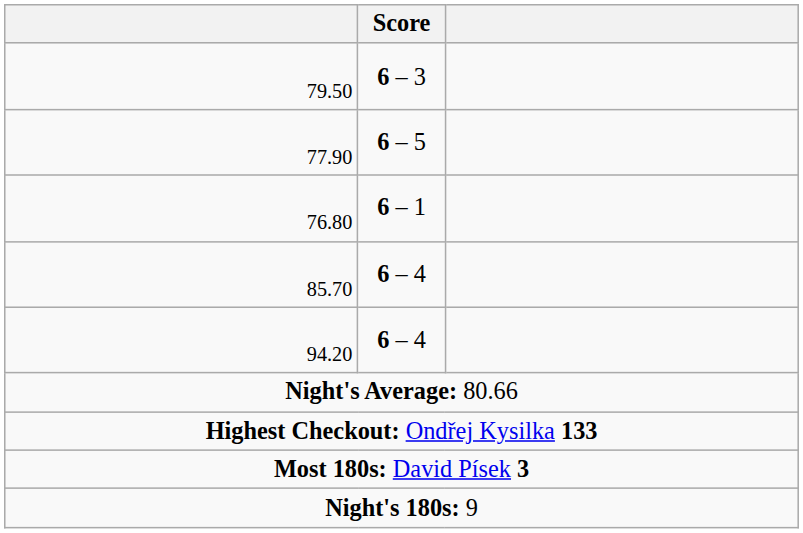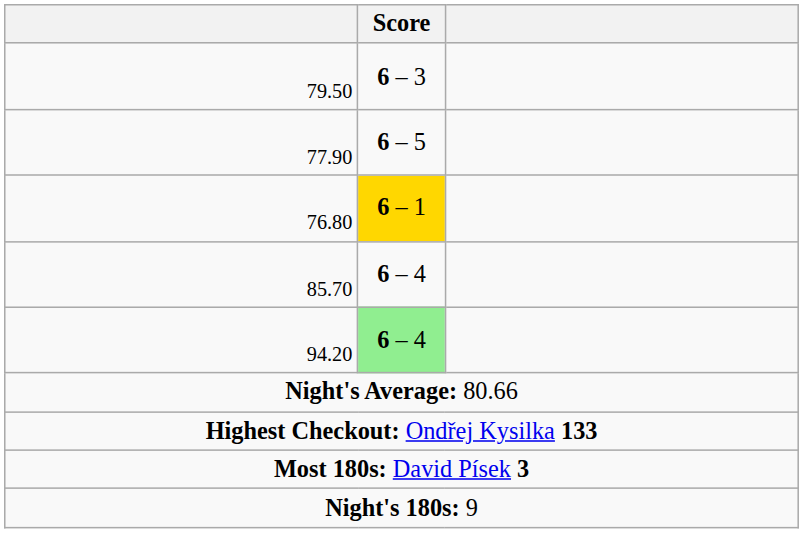76.80 | Score: no background -> gold background
94.20 | Score: no background -> lightgreen background
